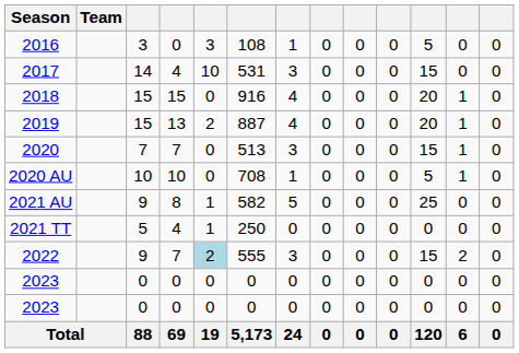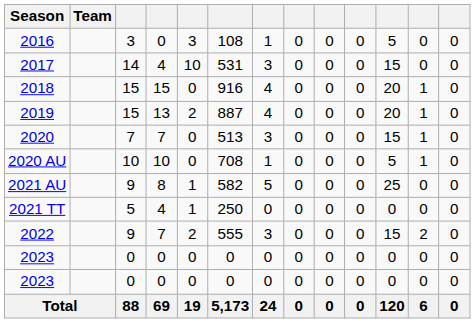2022 | column 5: lightblue background -> no background
